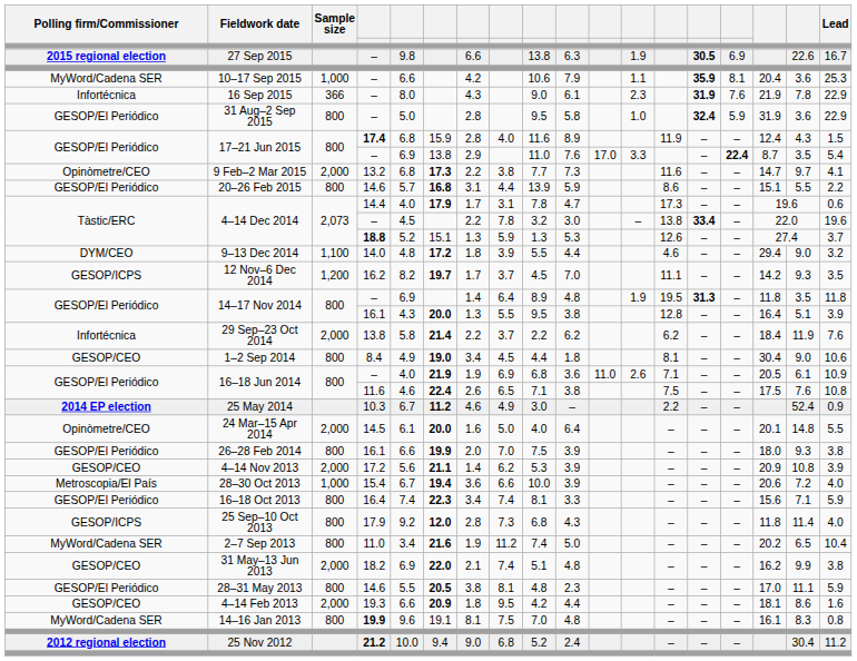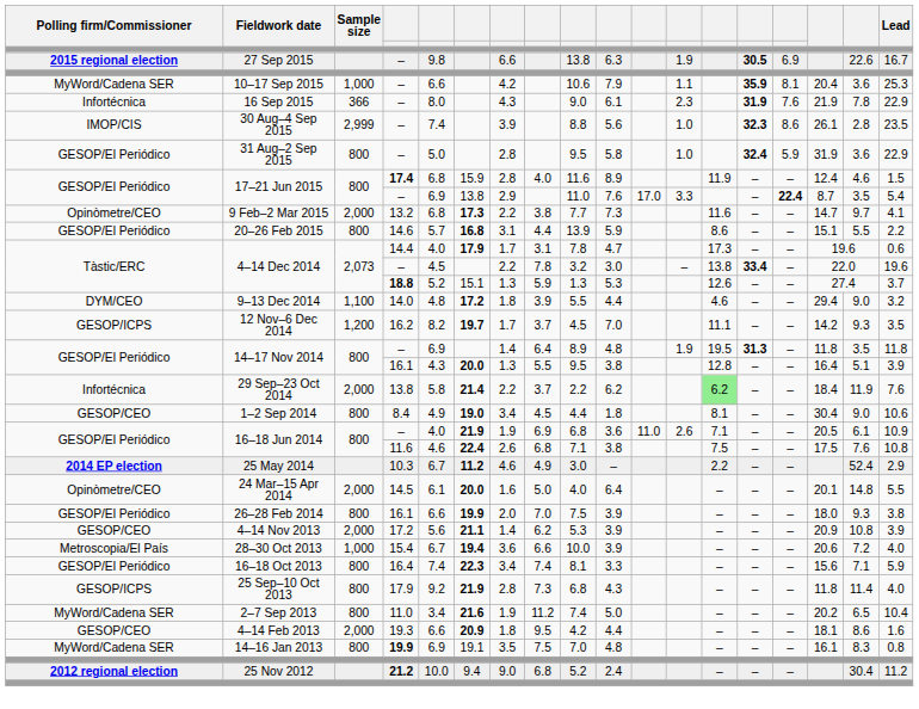+ row: IMOP/CIS | 30 Aug–4 Sep 2015 | 2,999 | – | 7.4 | 3.9 | 8.8 | 5.6 | 1.0 | 32.3 | 8.6 | 26.1 | 2.8 | 23.5
17–21 Jun 2015 / 17.4 | column 17: 4.3 -> 4.6
29 Sep–23 Oct 2014 | column 13: no background -> lightgreen background
16–18 Jun 2014 / 11.6 | column 8: 6.5 -> 6.8
25 May 2014 | Lead: 0.9 -> 2.9
25 Sep–10 Oct 2013 | column 6: 12.0 -> 21.9
- row: GESOP/CEO | 31 May–13 Jun 2013 | 2,000 | 18.2 | 6.9 | 22.0 | 2.1 | 7.4 | 5.1 | 4.8 | – | – | – | 16.2 | 9.9 | 3.8
- row: GESOP/El Periódico | 28–31 May 2013 | 800 | 14.6 | 5.5 | 20.5 | 3.8 | 8.1 | 4.8 | 2.3 | – | – | – | 17.0 | 11.1 | 5.9
14–16 Jan 2013 | column 5: 9.6 -> 6.9
14–16 Jan 2013 | column 7: 8.1 -> 3.5
